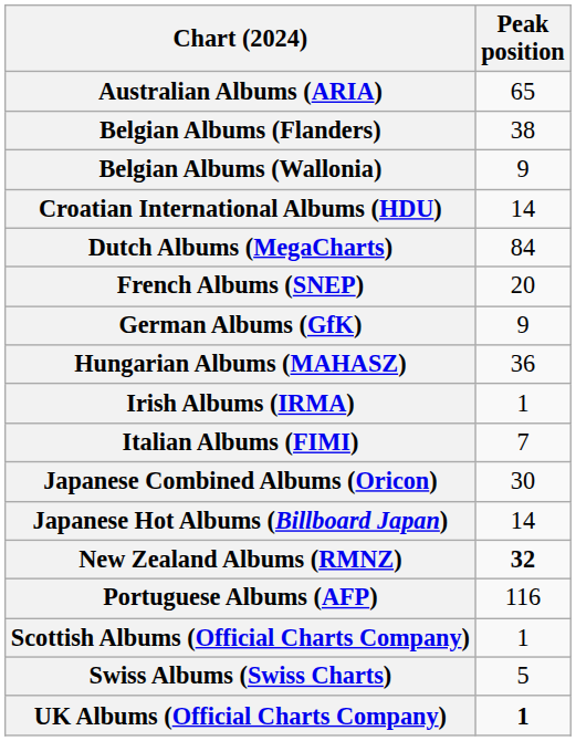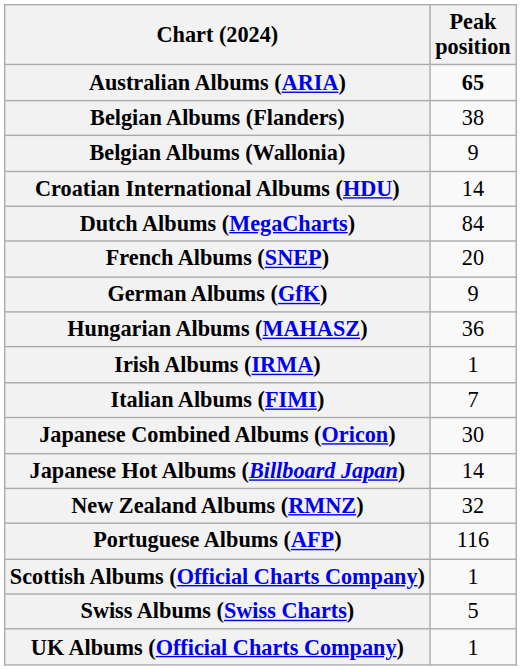Australian Albums (ARIA) | Peak position: normal -> bold
New Zealand Albums (RMNZ) | Peak position: bold -> normal
UK Albums (Official Charts Company) | Peak position: bold -> normal
